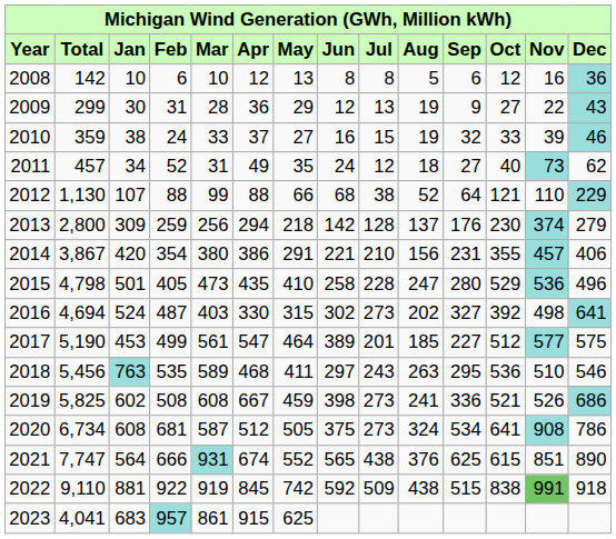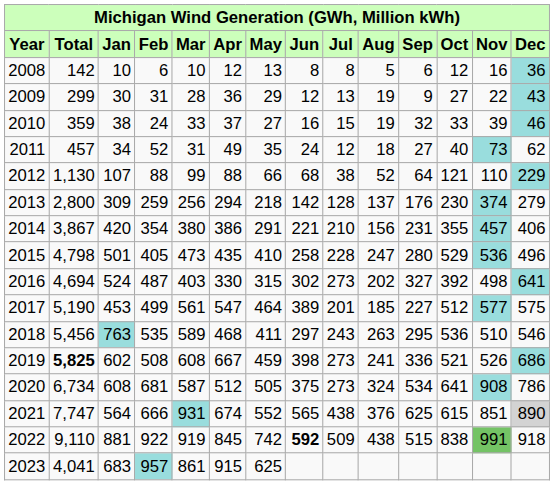2019 | Total: normal -> bold
2021 | Dec: no background -> lightgrey background
2022 | Jun: normal -> bold
